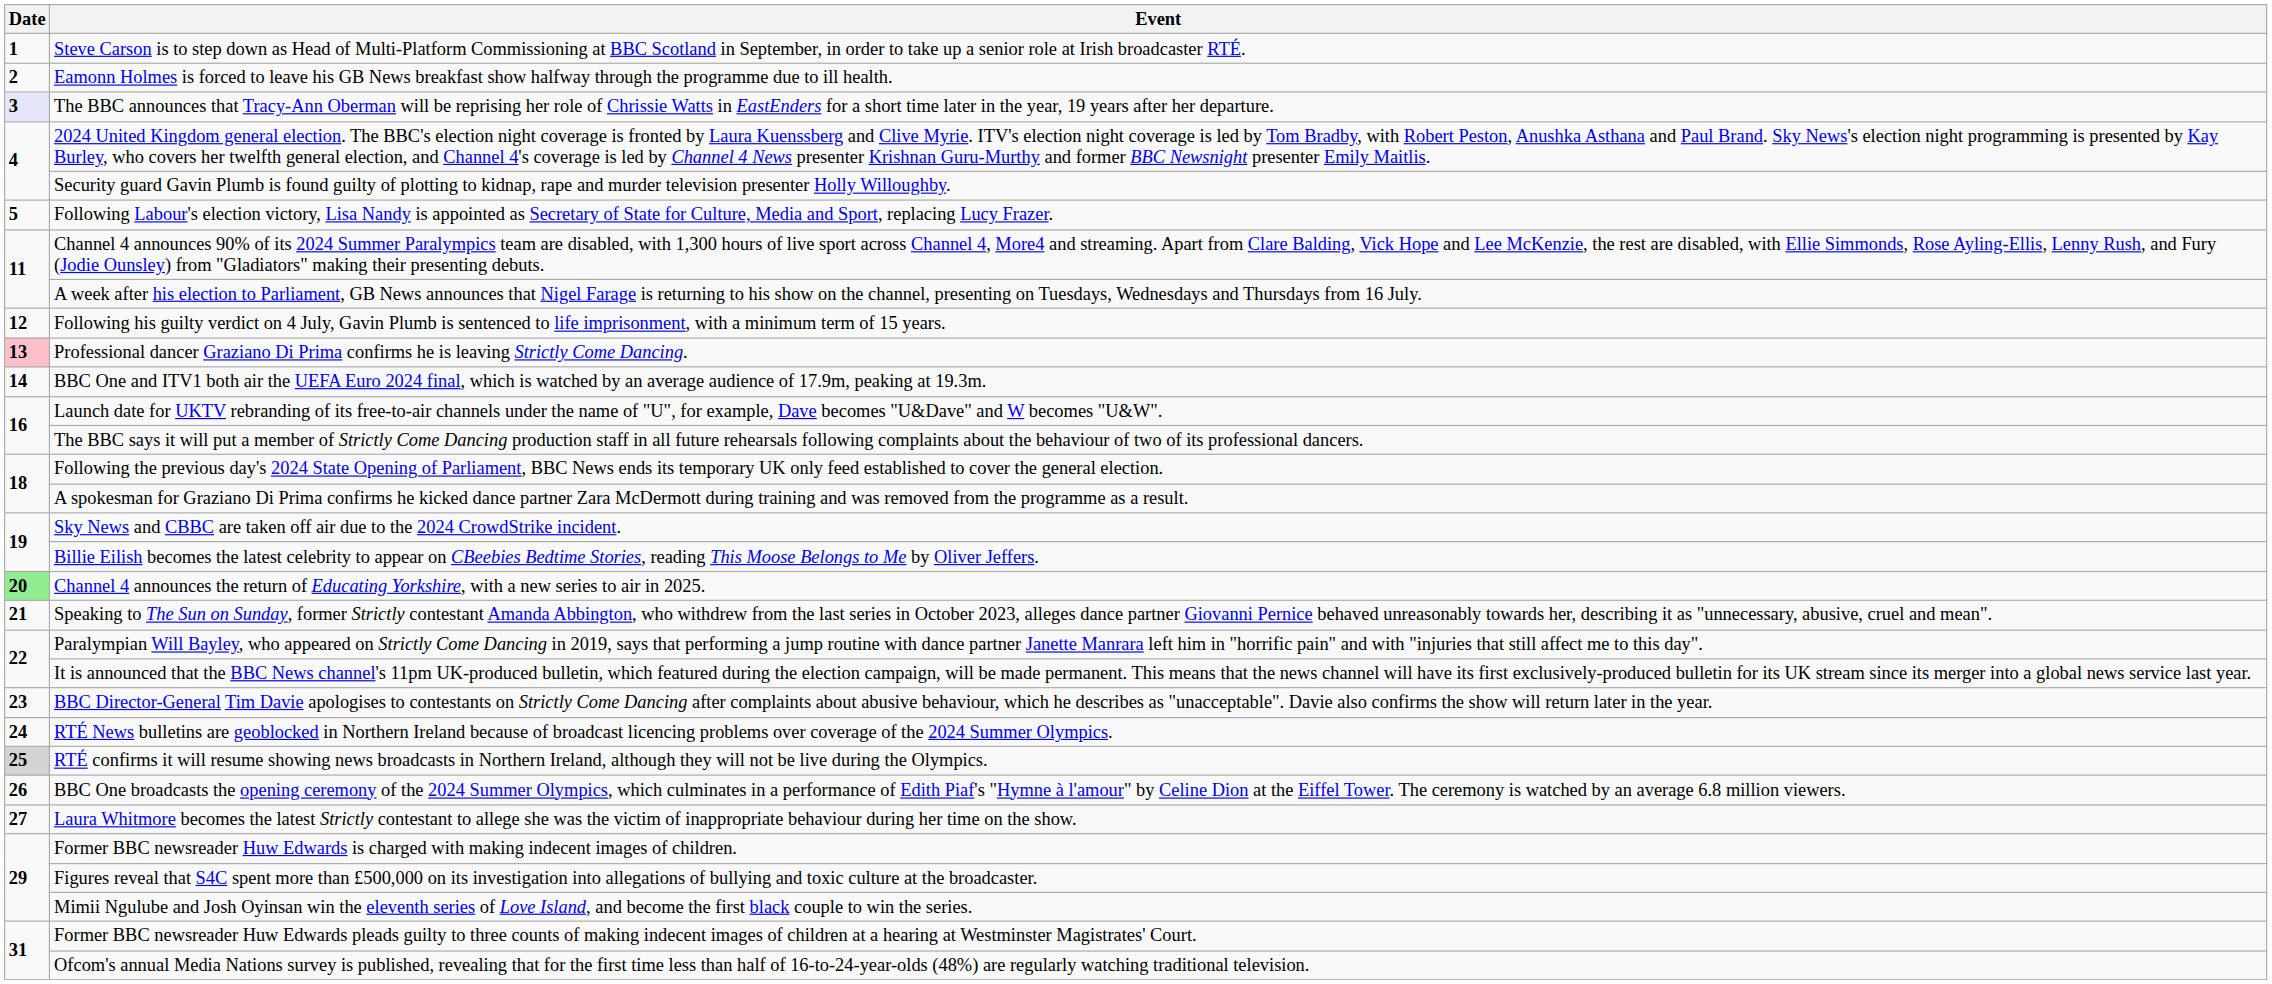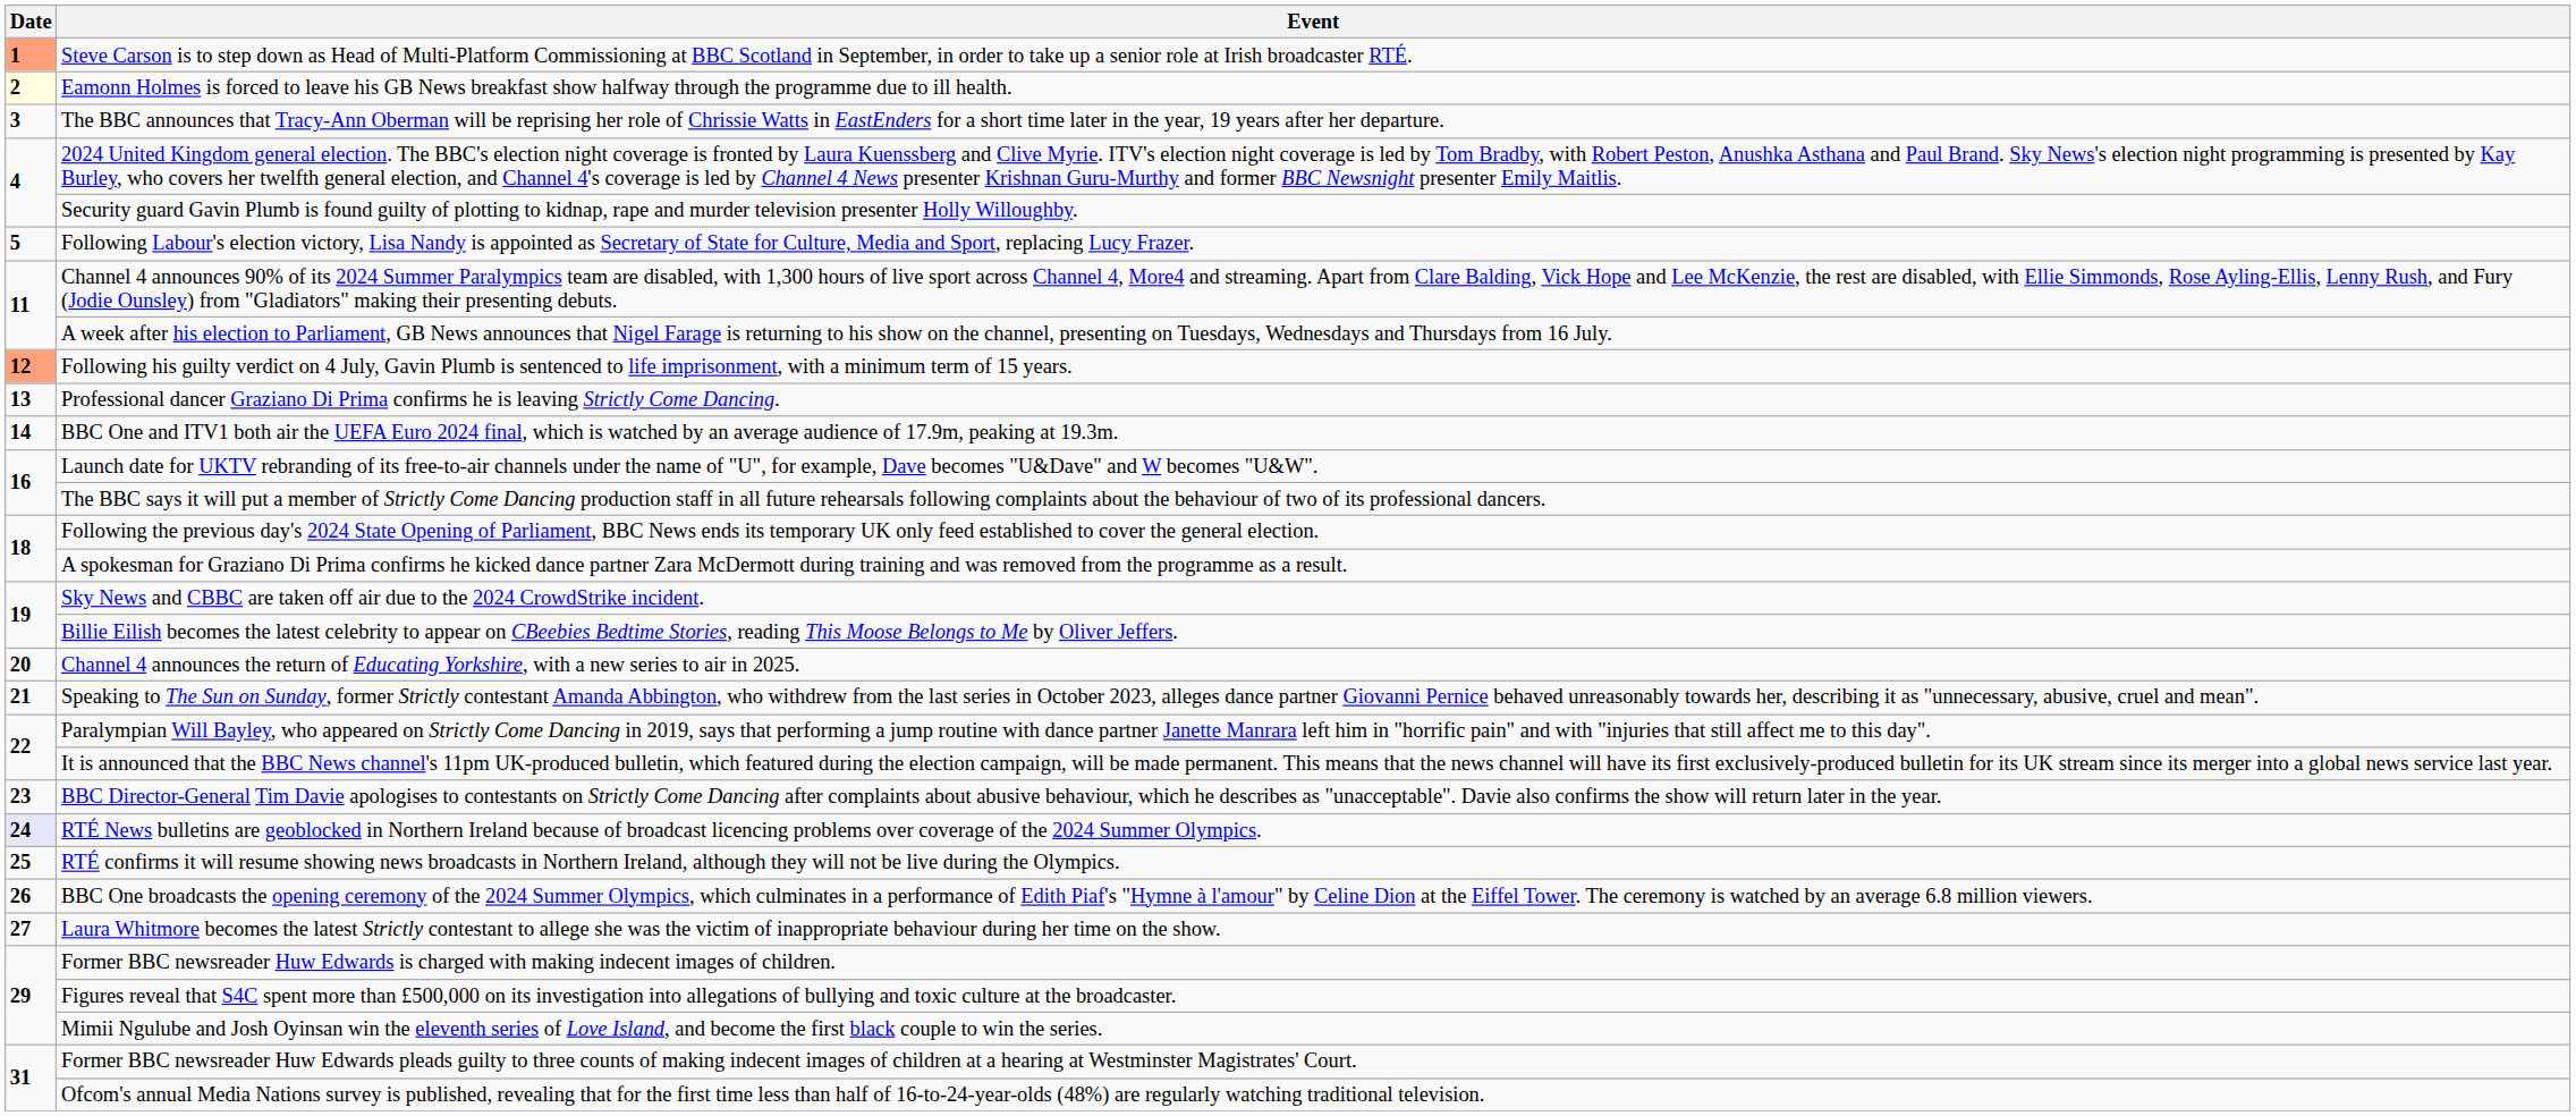row 2 | Date: no background -> lightsalmon background
row 3 | Date: no background -> lightyellow background
row 4 | Date: lavender background -> no background
row 10 | Date: no background -> lightsalmon background
row 11 | Date: pink background -> no background
row 19 | Date: lightgreen background -> no background
row 24 | Date: no background -> lavender background
row 25 | Date: lightgrey background -> no background
